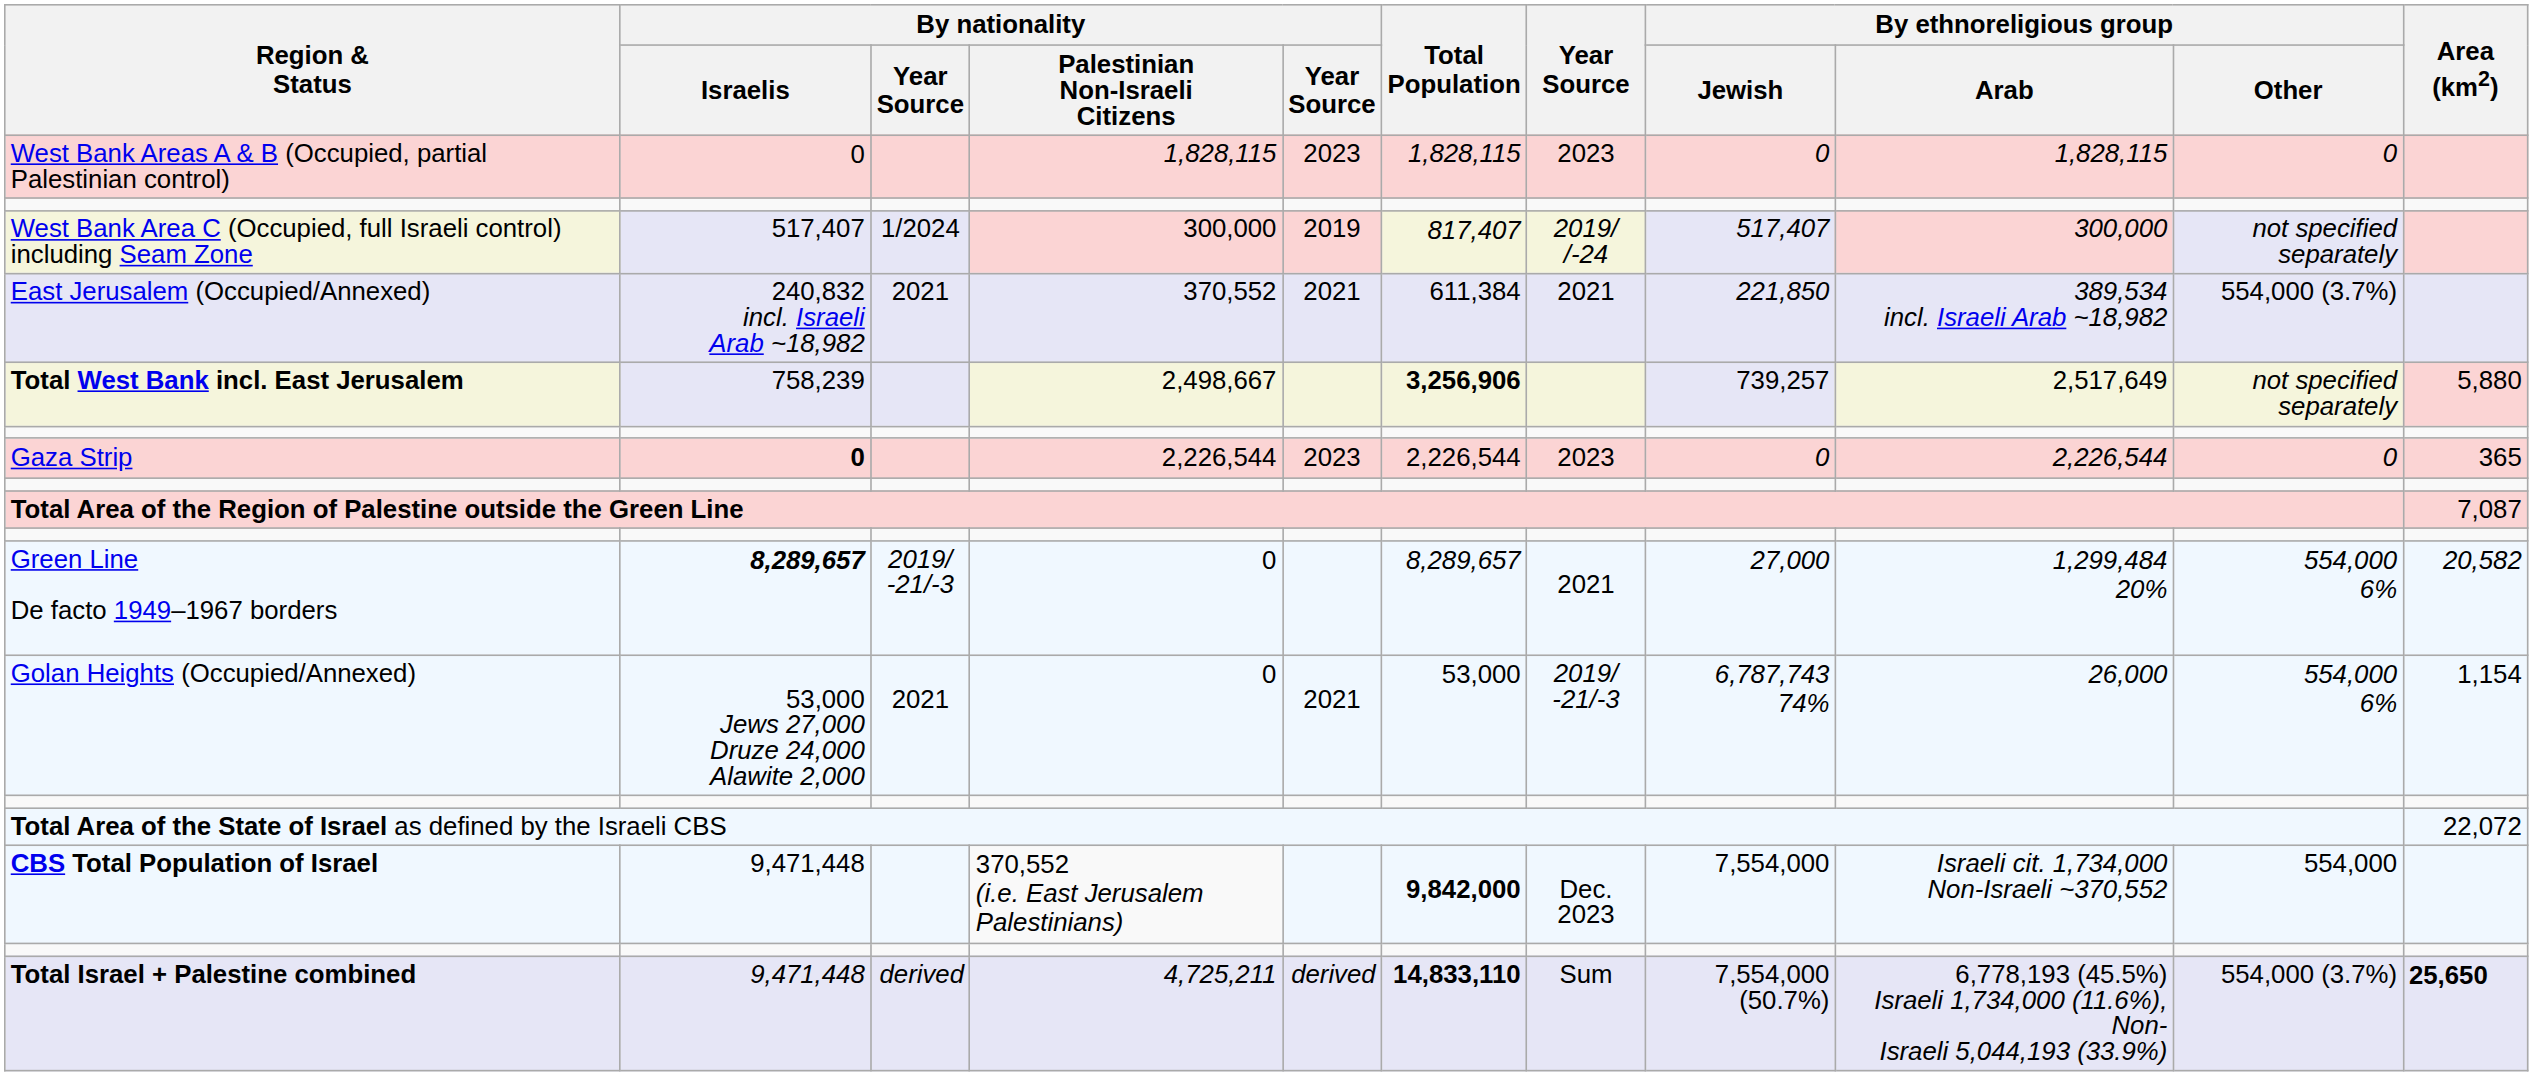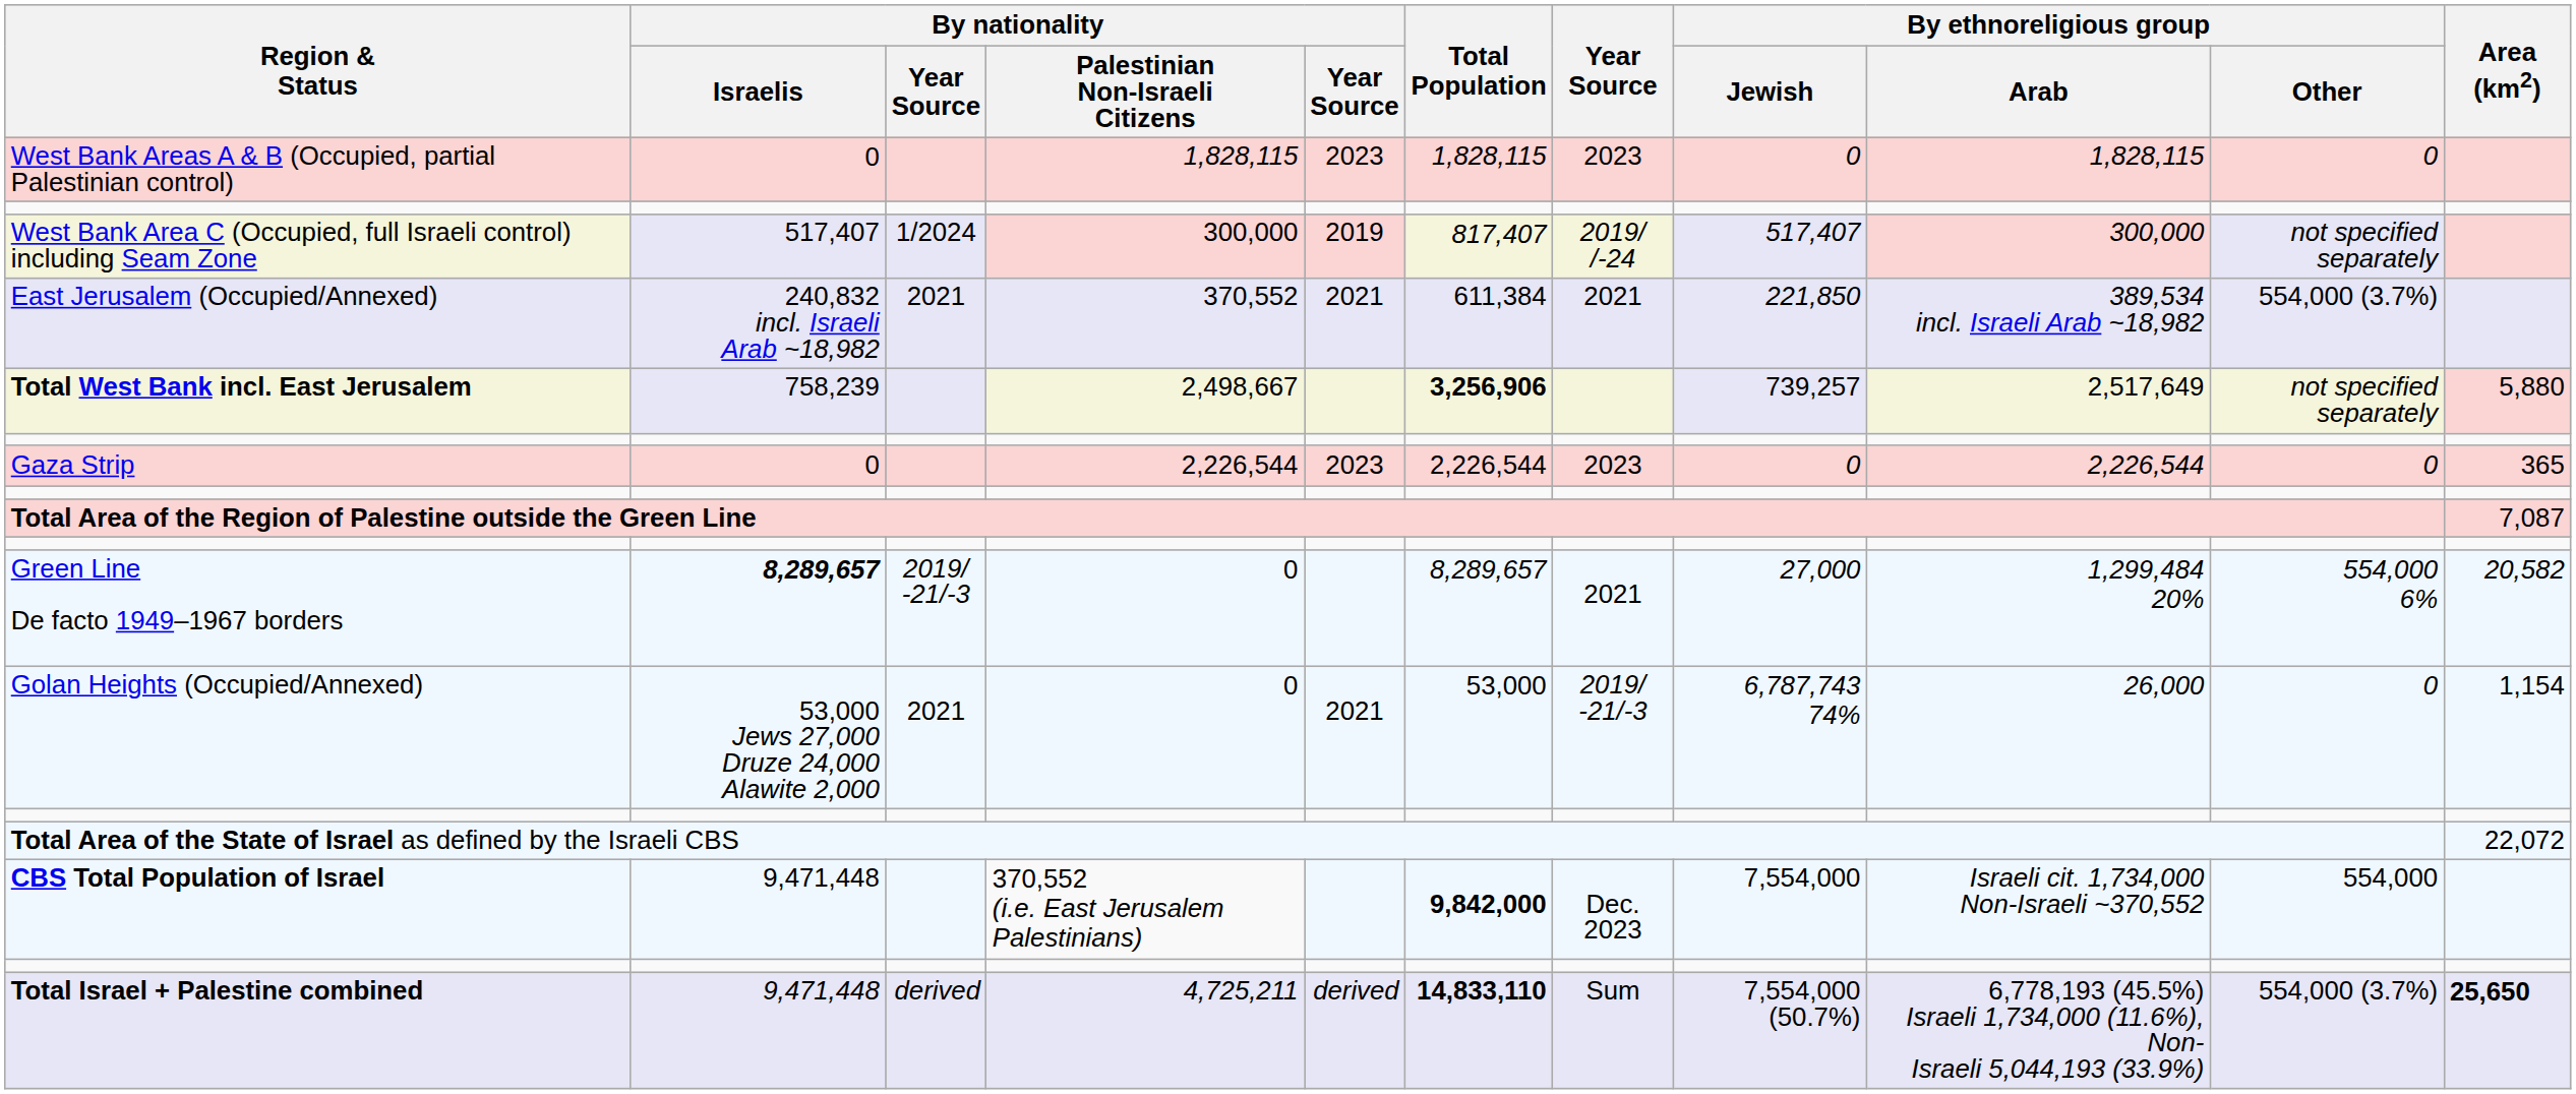Gaza Strip | By nationality / Israelis: bold -> normal
Golan Heights (Occupied/Annexed) | By ethnoreligious group / Other: 554,000 6% -> 0
